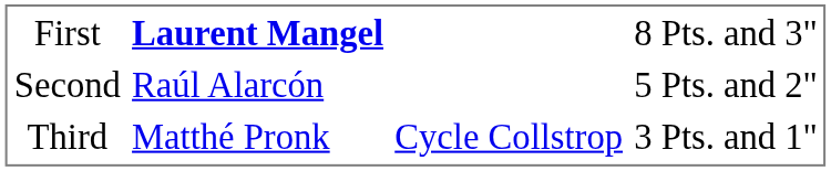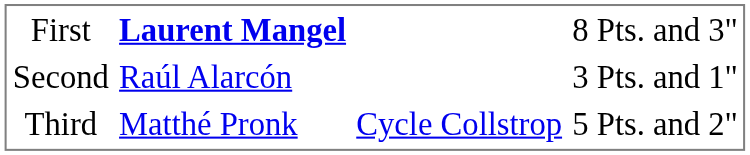Second | column 4: 5 Pts. and 2" -> 3 Pts. and 1"
Third | column 4: 3 Pts. and 1" -> 5 Pts. and 2"
